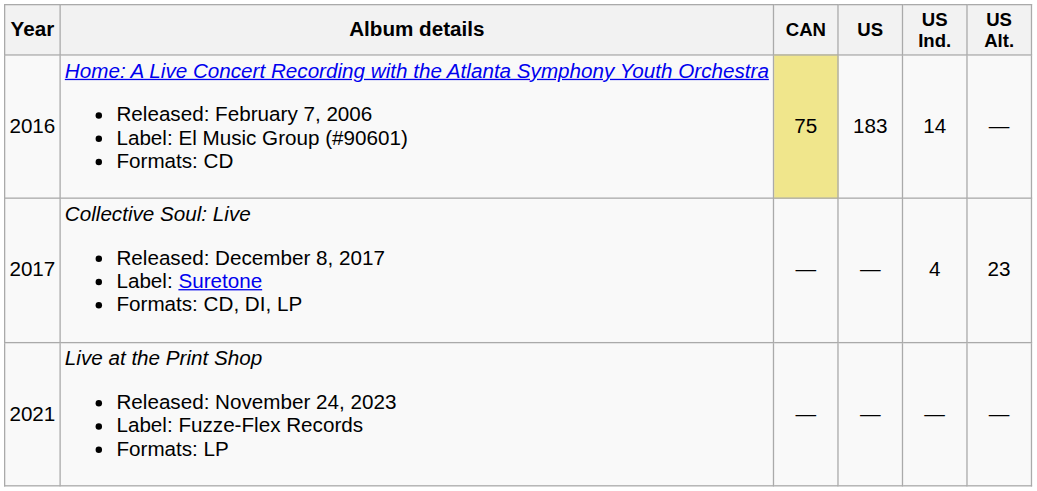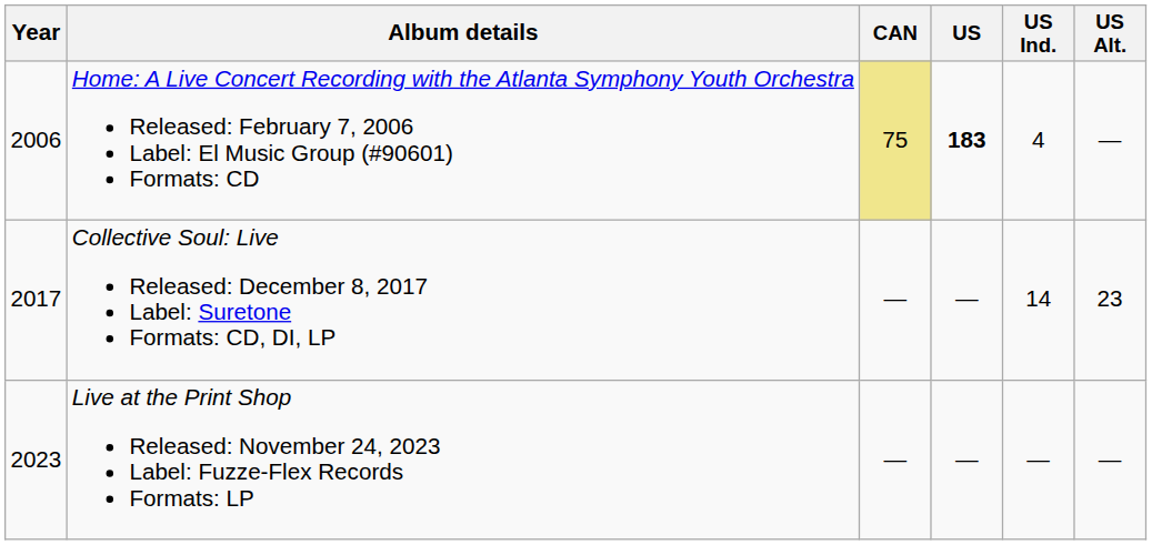row 2 | Year: 2016 -> 2006
row 2 | US: normal -> bold
row 2 | US Ind.: 14 -> 4
row 3 | US Ind.: 4 -> 14
row 4 | Year: 2021 -> 2023
